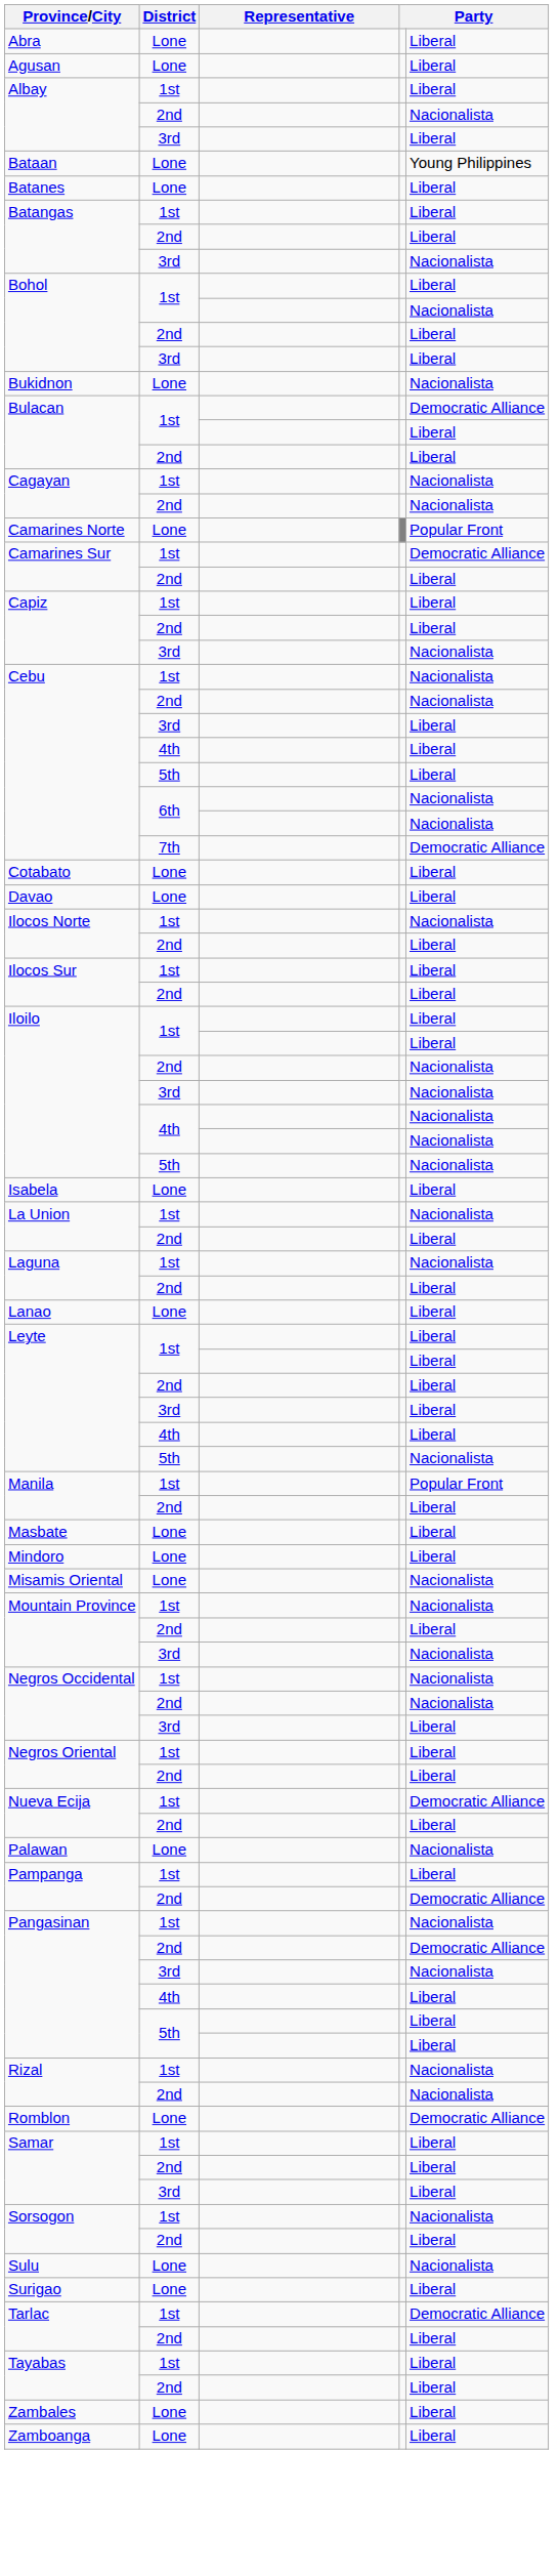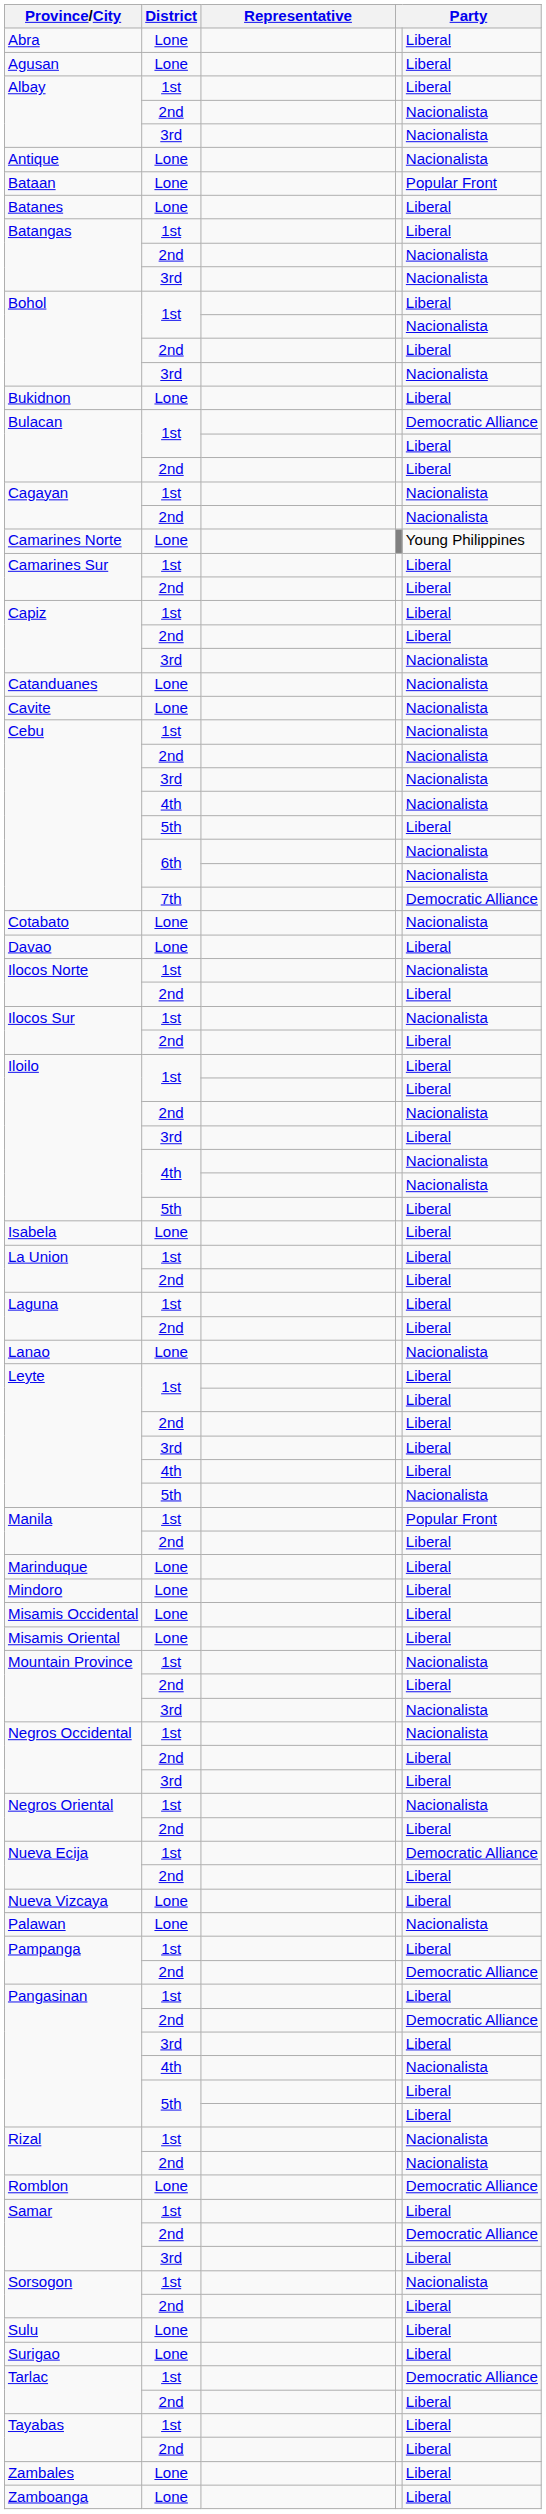Albay / 3rd | column 5: Liberal -> Nacionalista
+ row: Antique | Lone | Nacionalista
Bataan | column 5: Young Philippines -> Popular Front
Batangas / 2nd | column 5: Liberal -> Nacionalista
Bohol / 3rd | column 5: Liberal -> Nacionalista
Bukidnon | column 5: Nacionalista -> Liberal
Camarines Norte | column 5: Popular Front -> Young Philippines
Camarines Sur / 1st | column 5: Democratic Alliance -> Liberal
+ row: Catanduanes | Lone | Nacionalista
+ row: Cavite | Lone | Nacionalista
Cebu / 3rd | column 5: Liberal -> Nacionalista
Cebu / 4th | column 5: Liberal -> Nacionalista
Cotabato | column 5: Liberal -> Nacionalista
Ilocos Sur / 1st | column 5: Liberal -> Nacionalista
Iloilo / 3rd | column 5: Nacionalista -> Liberal
Iloilo / 5th | column 5: Nacionalista -> Liberal
La Union / 1st | column 5: Nacionalista -> Liberal
Laguna / 1st | column 5: Nacionalista -> Liberal
Lanao | column 5: Liberal -> Nacionalista
+ row: Marinduque | Lone | Liberal
- row: Masbate | Lone | Liberal
+ row: Misamis Occidental | Lone | Liberal
Misamis Oriental | column 5: Nacionalista -> Liberal
Negros Occidental / 2nd | column 5: Nacionalista -> Liberal
Negros Oriental / 1st | column 5: Liberal -> Nacionalista
+ row: Nueva Vizcaya | Lone | Liberal
Pangasinan / 1st | column 5: Nacionalista -> Liberal
Pangasinan / 3rd | column 5: Nacionalista -> Liberal
Pangasinan / 4th | column 5: Liberal -> Nacionalista
Samar / 2nd | column 5: Liberal -> Democratic Alliance
Sulu | column 5: Nacionalista -> Liberal
